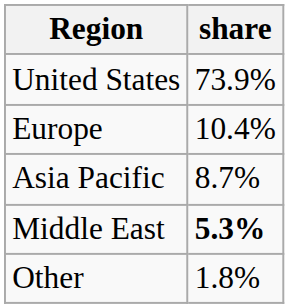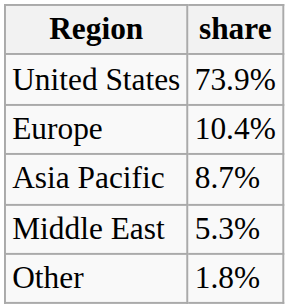Middle East | share: bold -> normal
